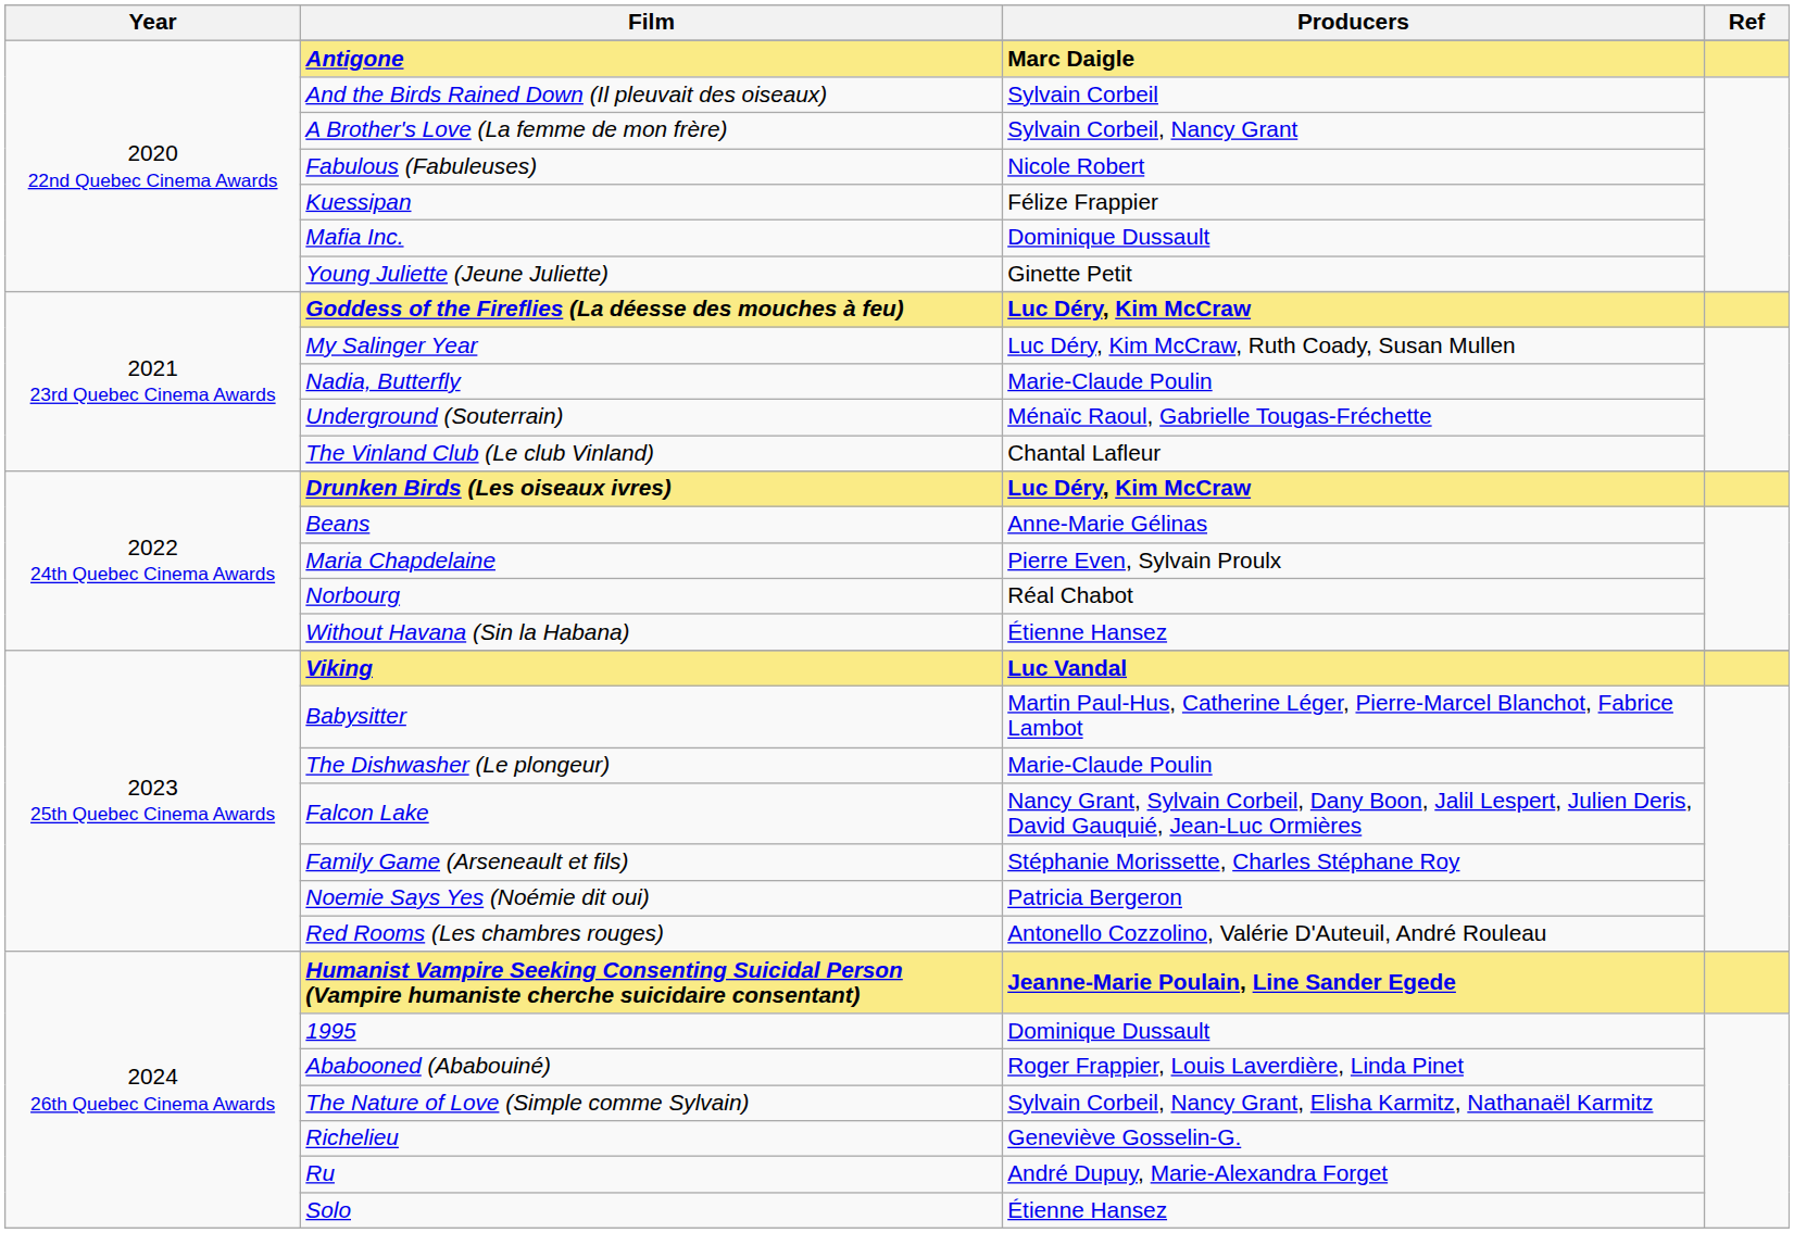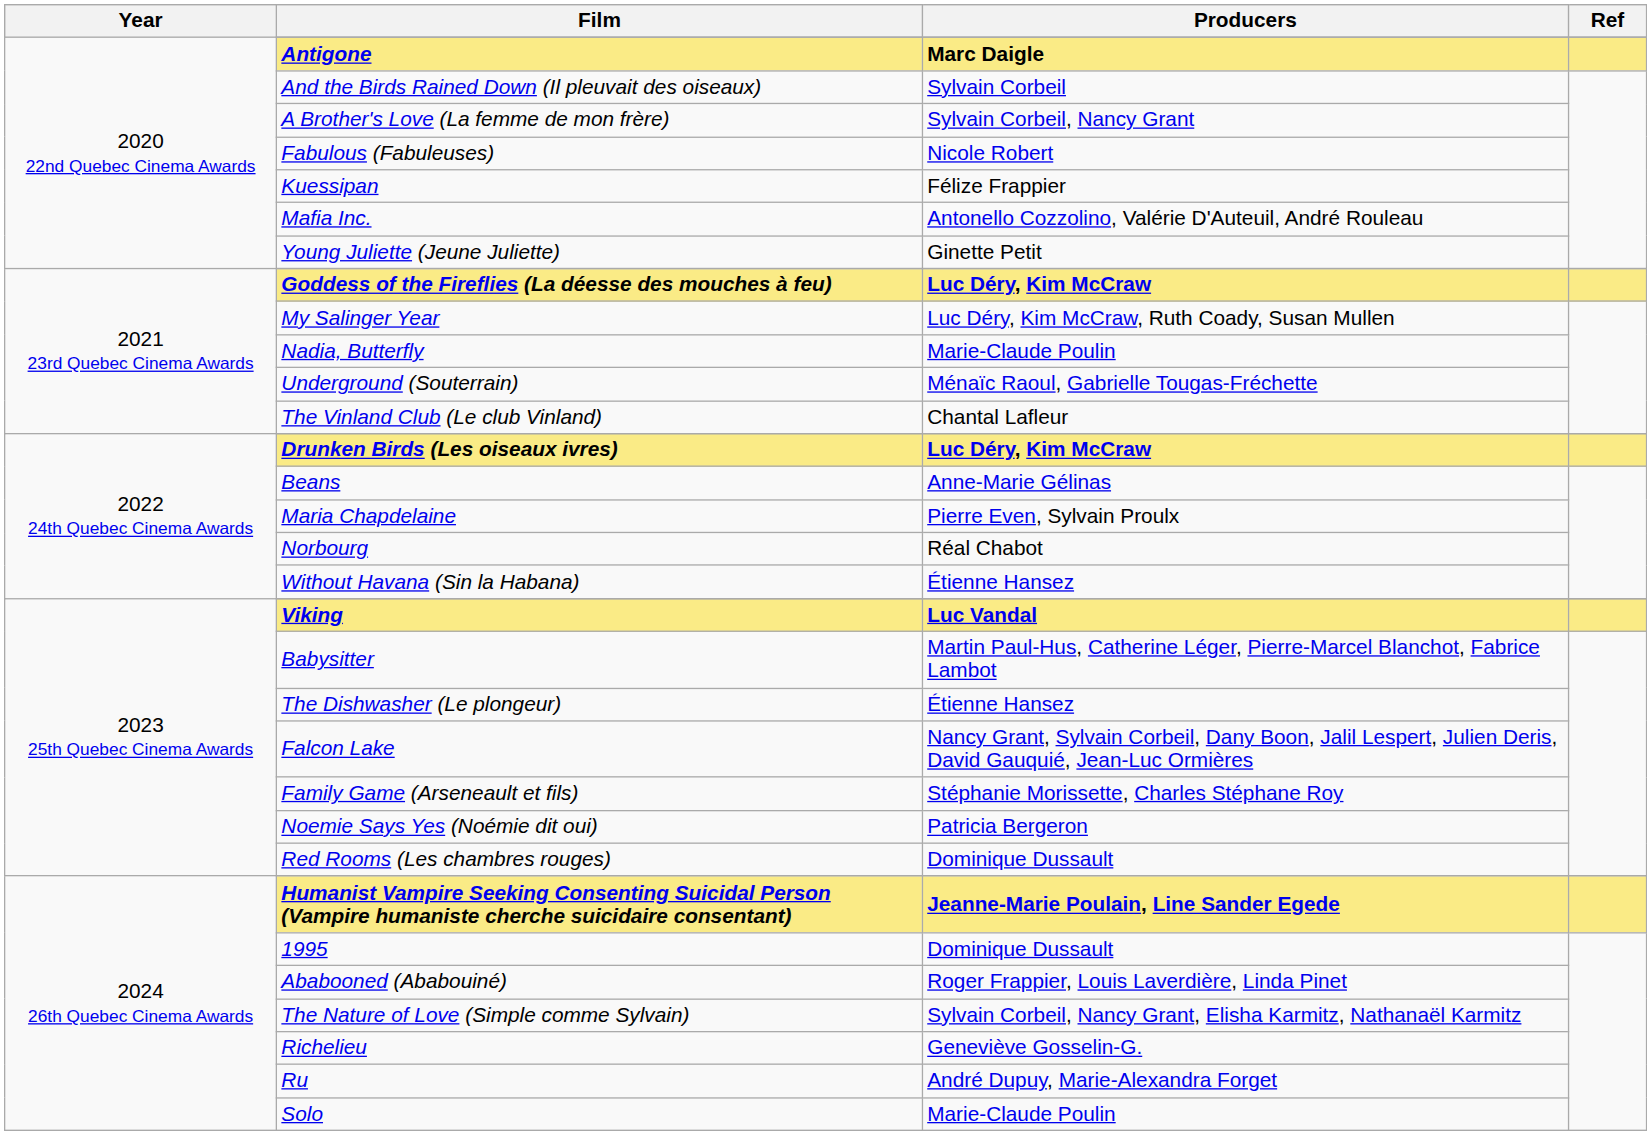Mafia Inc. | Producers: Dominique Dussault -> Antonello Cozzolino, Valérie D'Auteuil, André Rouleau
The Dishwasher (Le plongeur) | Producers: Marie-Claude Poulin -> Étienne Hansez
Red Rooms (Les chambres rouges) | Producers: Antonello Cozzolino, Valérie D'Auteuil, André Rouleau -> Dominique Dussault
Solo | Producers: Étienne Hansez -> Marie-Claude Poulin
